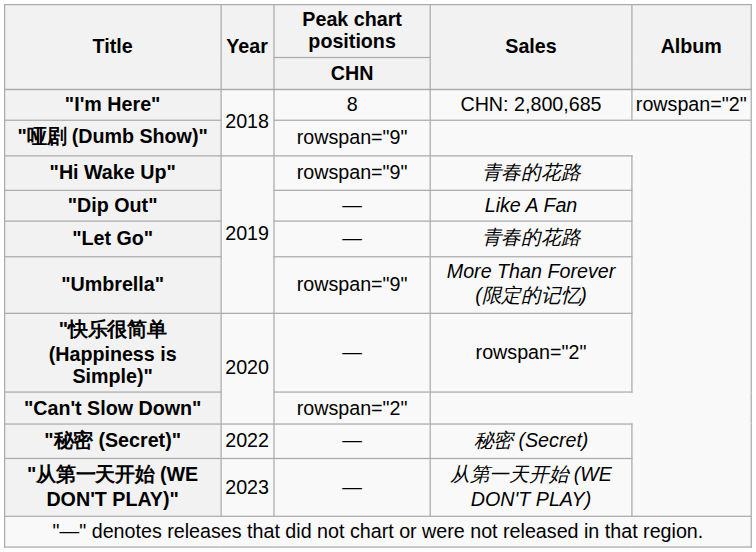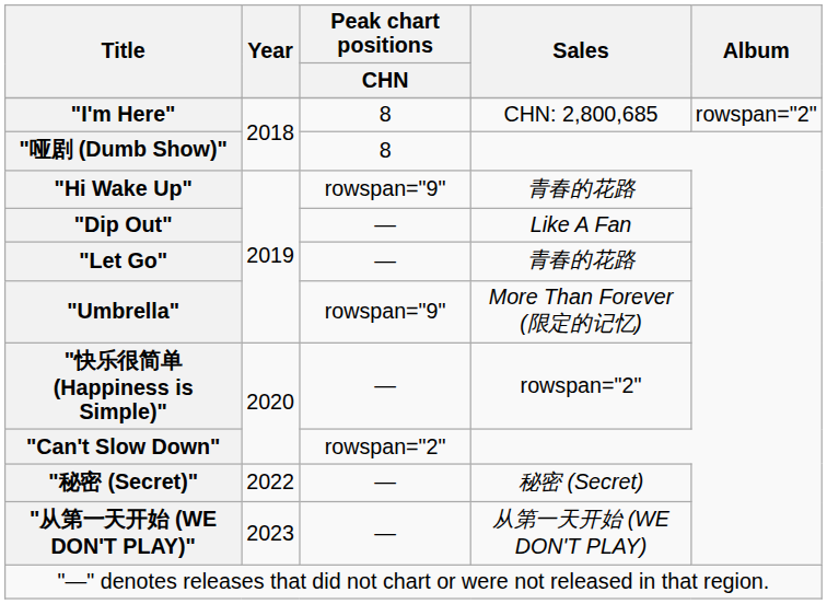"哑剧 (Dumb Show)" | Peak chart positions / CHN: rowspan="9" -> 8
